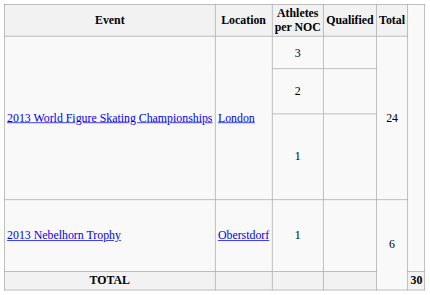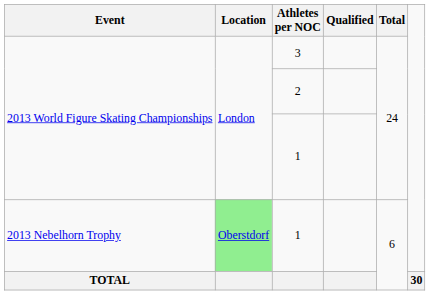2013 Nebelhorn Trophy / 1 | Location: no background -> lightgreen background
